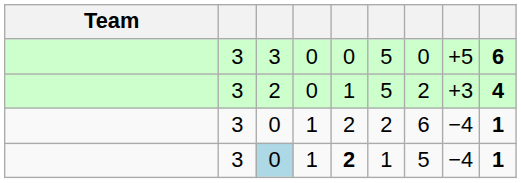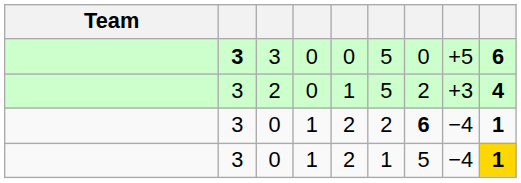row 2 | column 2: normal -> bold
row 4 | column 7: normal -> bold
row 5 | column 3: lightblue background -> no background
row 5 | column 5: bold -> normal
row 5 | column 9: no background -> gold background
